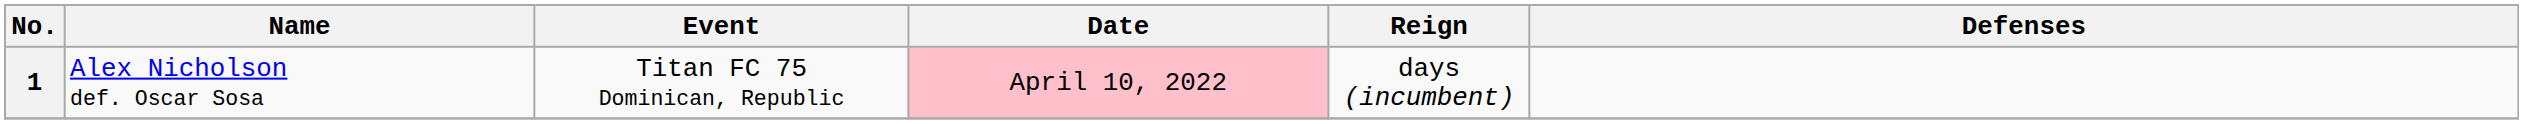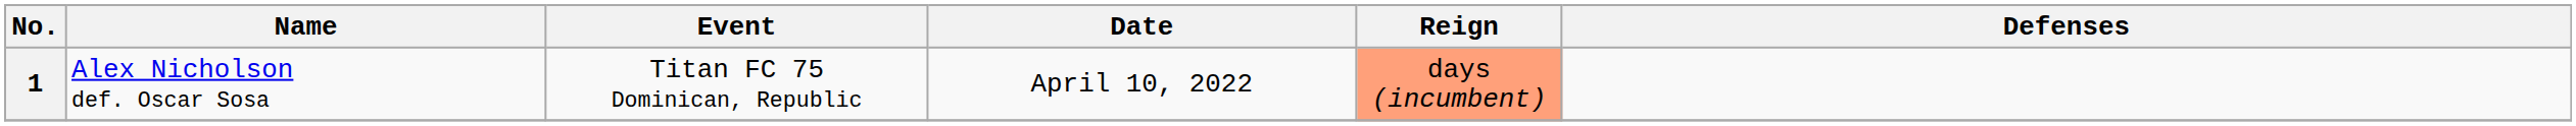1 | Date: pink background -> no background
1 | Reign: no background -> lightsalmon background
